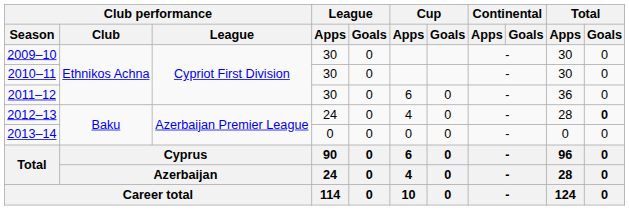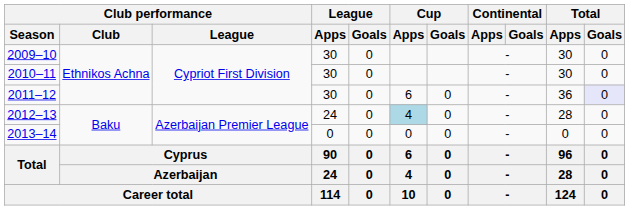2011–12 | Total / Goals: no background -> lavender background
2012–13 | Cup / Apps: no background -> lightblue background
2012–13 | Total / Goals: bold -> normal
